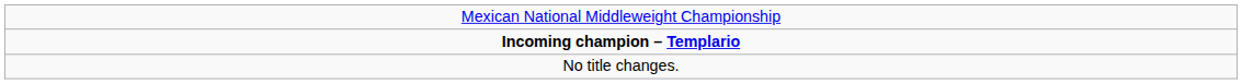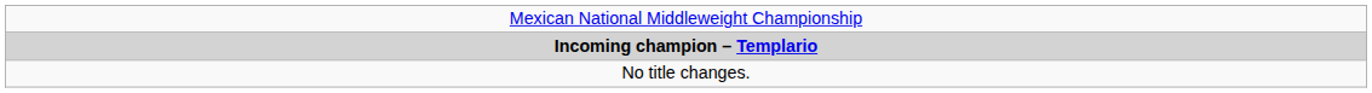row 2 | column 1: no background -> lightgrey background
